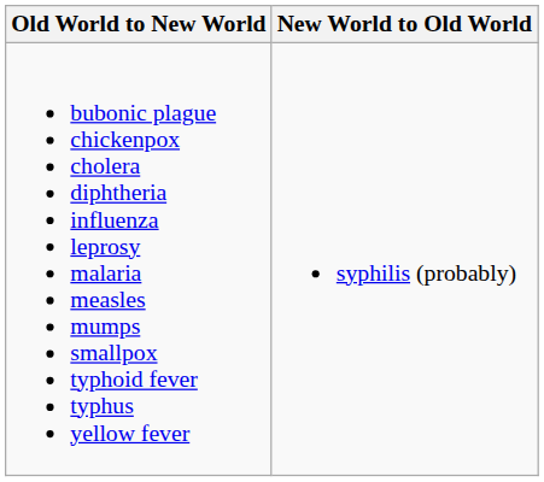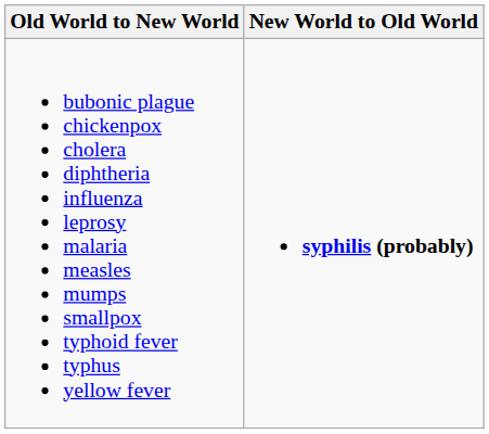row 2 | New World to Old World: normal -> bold
